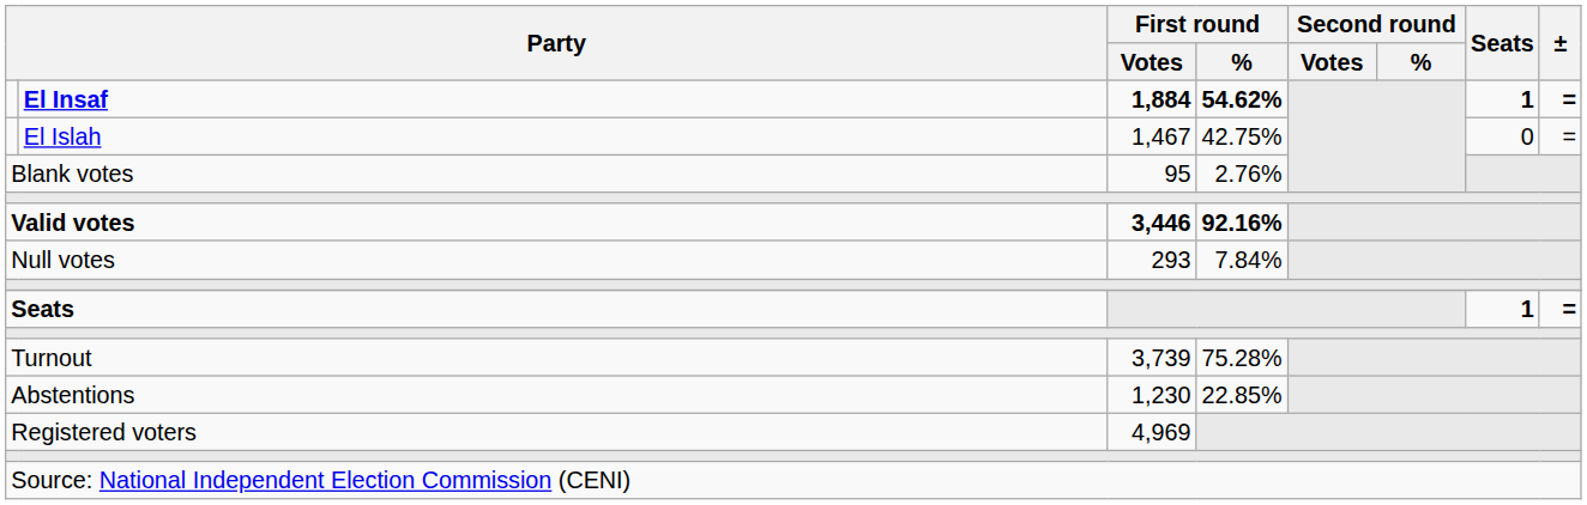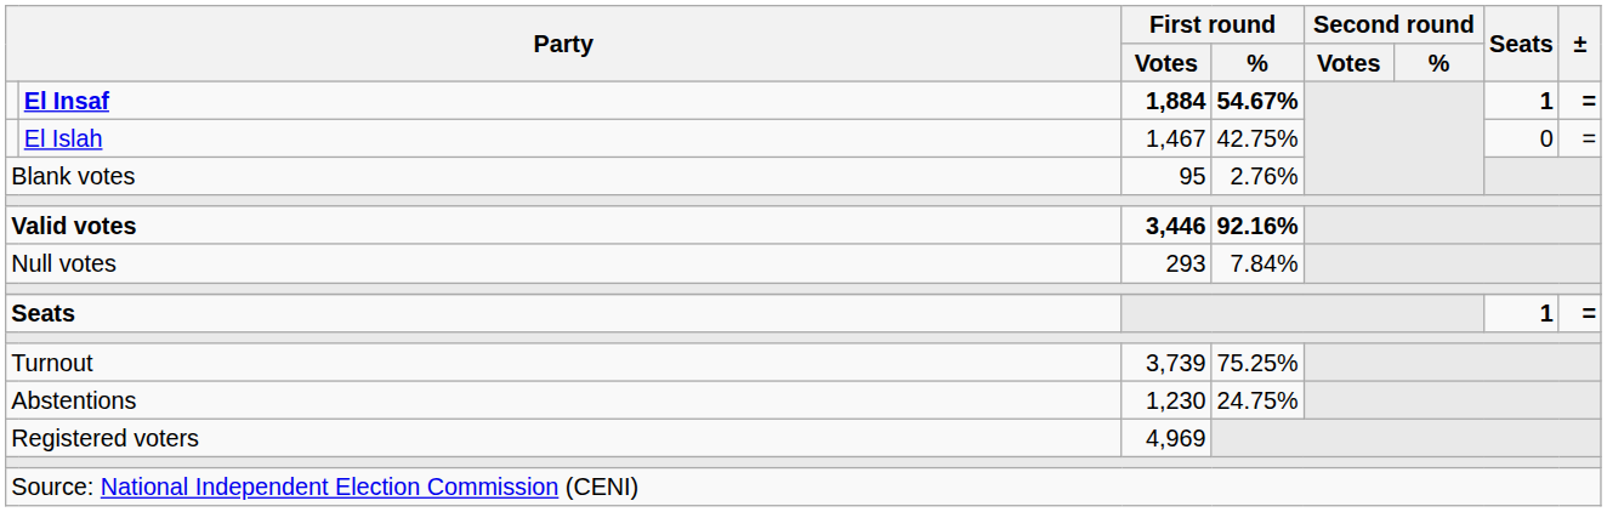El Insaf | First round / %: 54.62% -> 54.67%
Turnout | First round / %: 75.28% -> 75.25%
Abstentions | First round / %: 22.85% -> 24.75%
